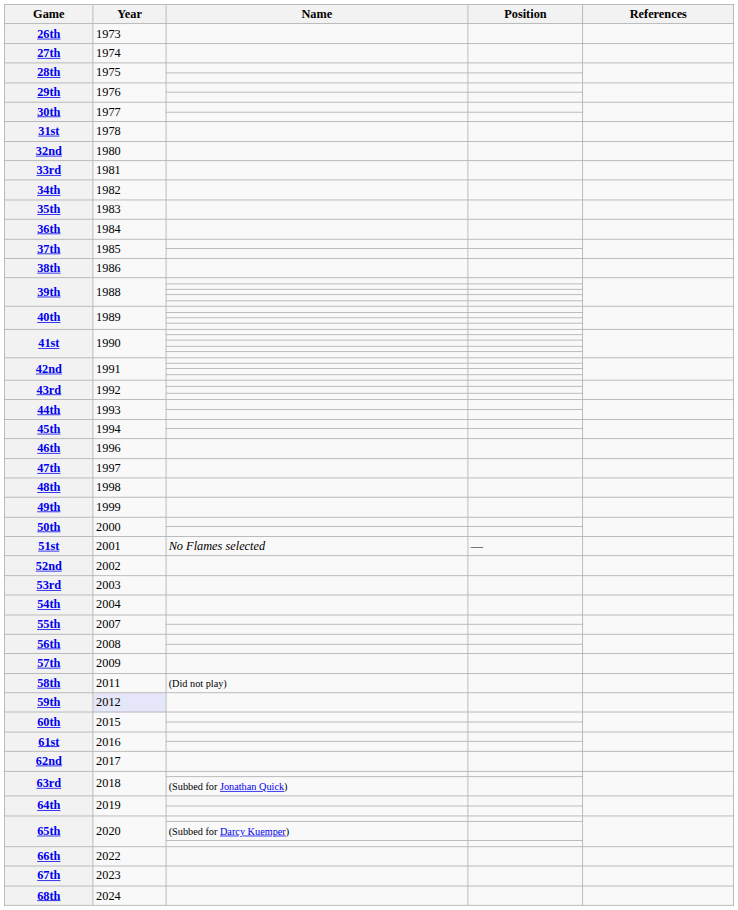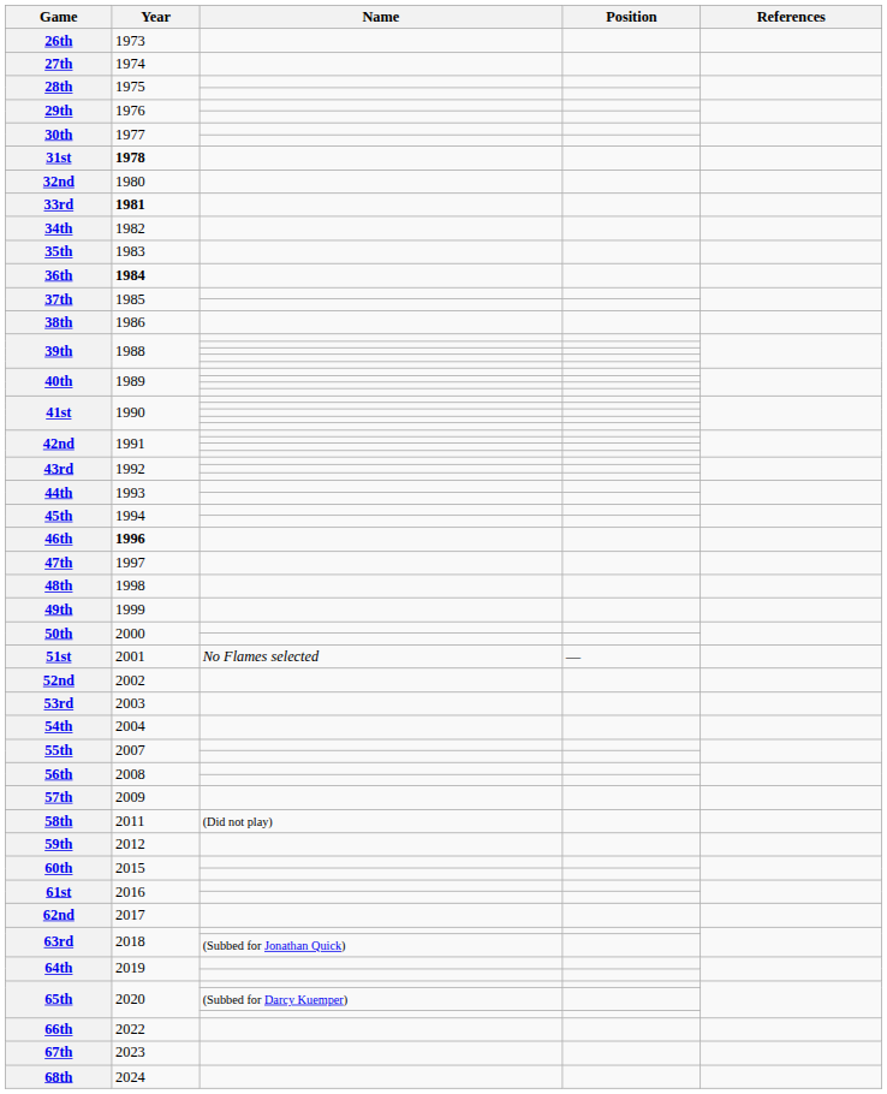31st | Year: normal -> bold
33rd | Year: normal -> bold
36th | Year: normal -> bold
46th | Year: normal -> bold
59th | Year: lavender background -> no background
